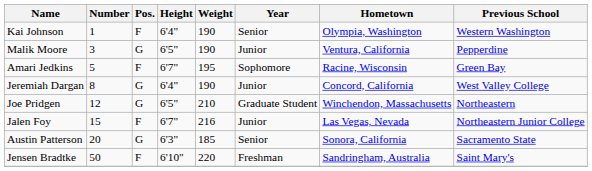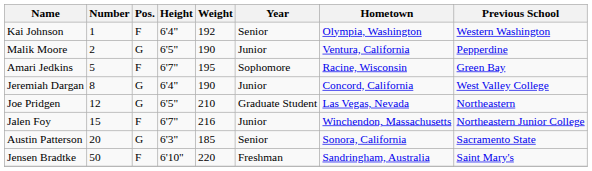Kai Johnson | Weight: 190 -> 192
Malik Moore | Number: 3 -> 2
Joe Pridgen | Hometown: Winchendon, Massachusetts -> Las Vegas, Nevada
Jalen Foy | Hometown: Las Vegas, Nevada -> Winchendon, Massachusetts
